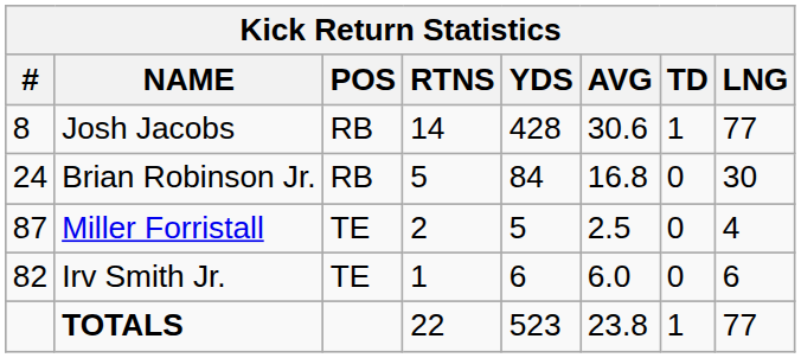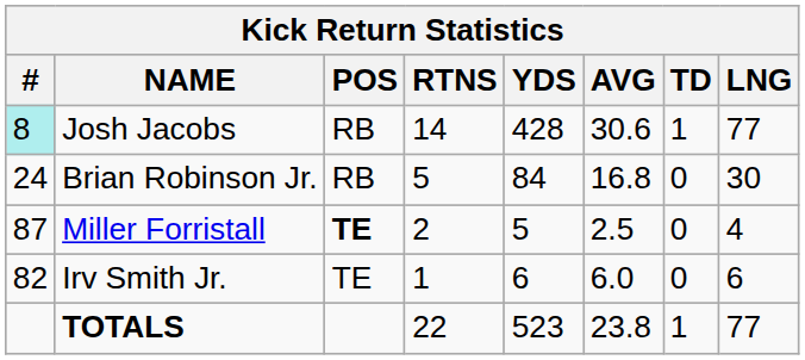Josh Jacobs | #: no background -> paleturquoise background
Miller Forristall | POS: normal -> bold
